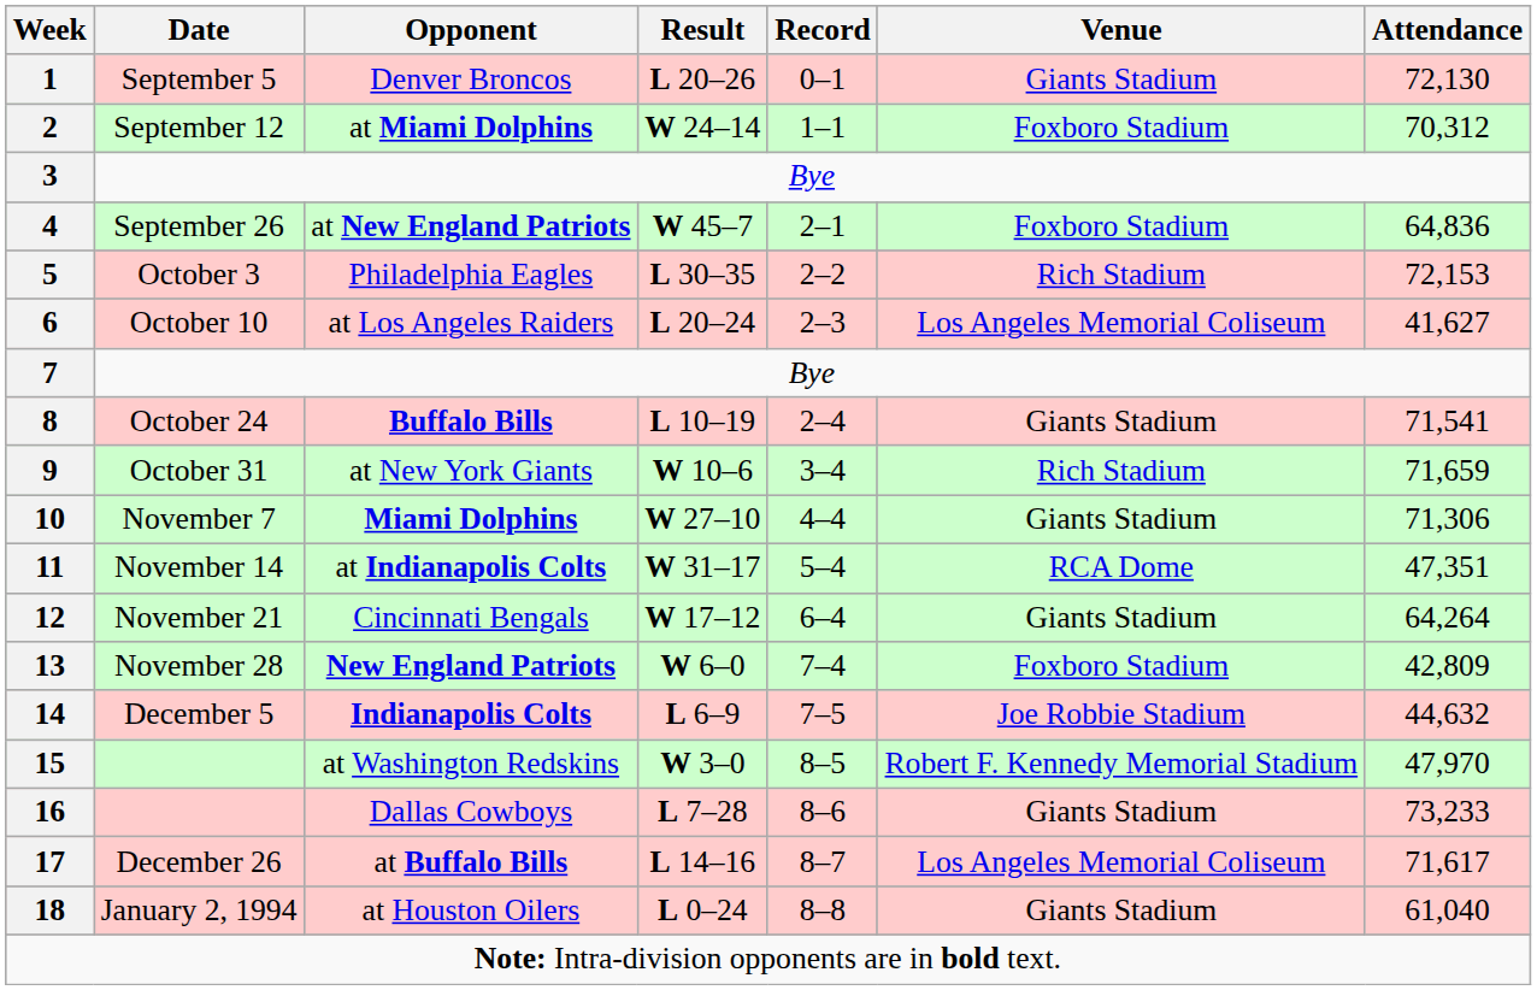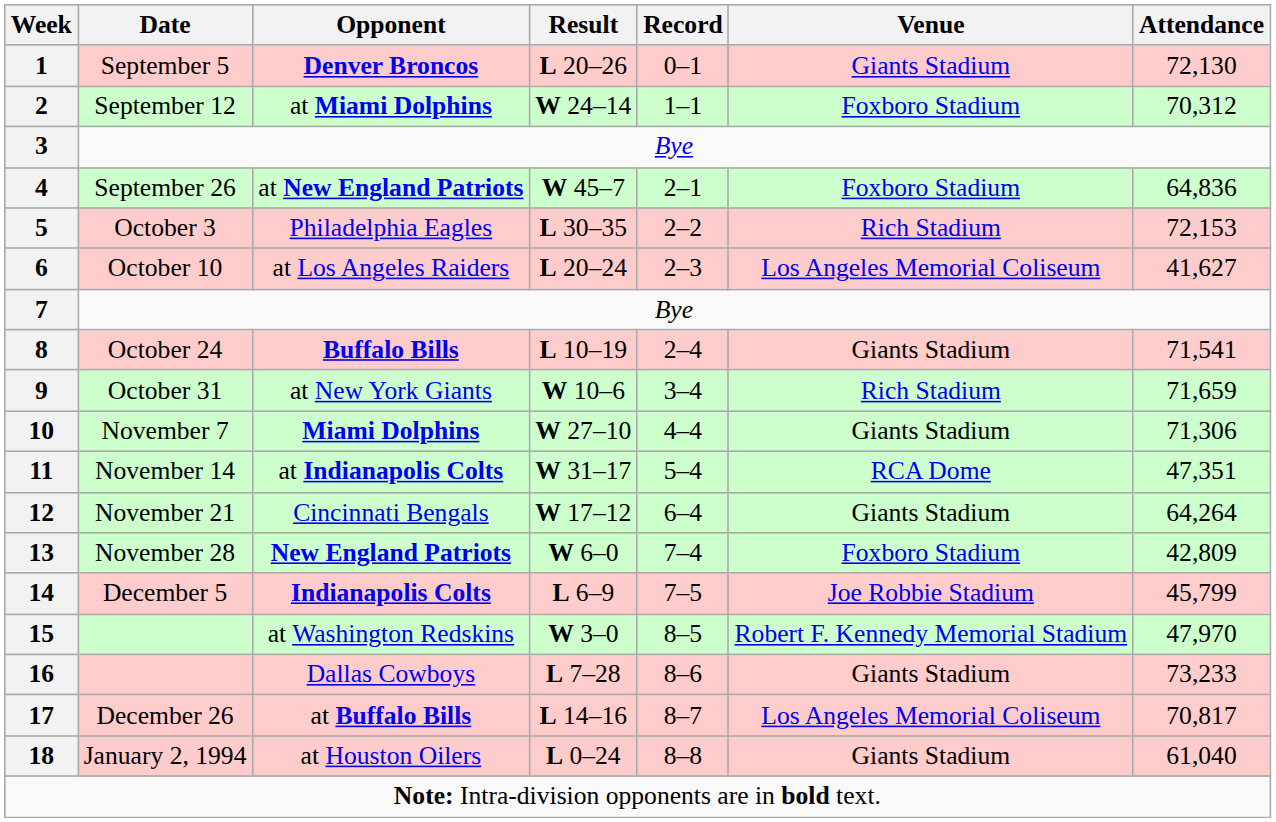1 | Opponent: normal -> bold
14 | Attendance: 44,632 -> 45,799
17 | Attendance: 71,617 -> 70,817
